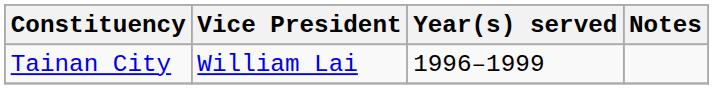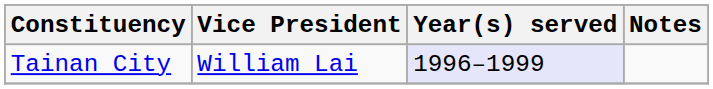Tainan City | Year(s) served: no background -> lavender background
